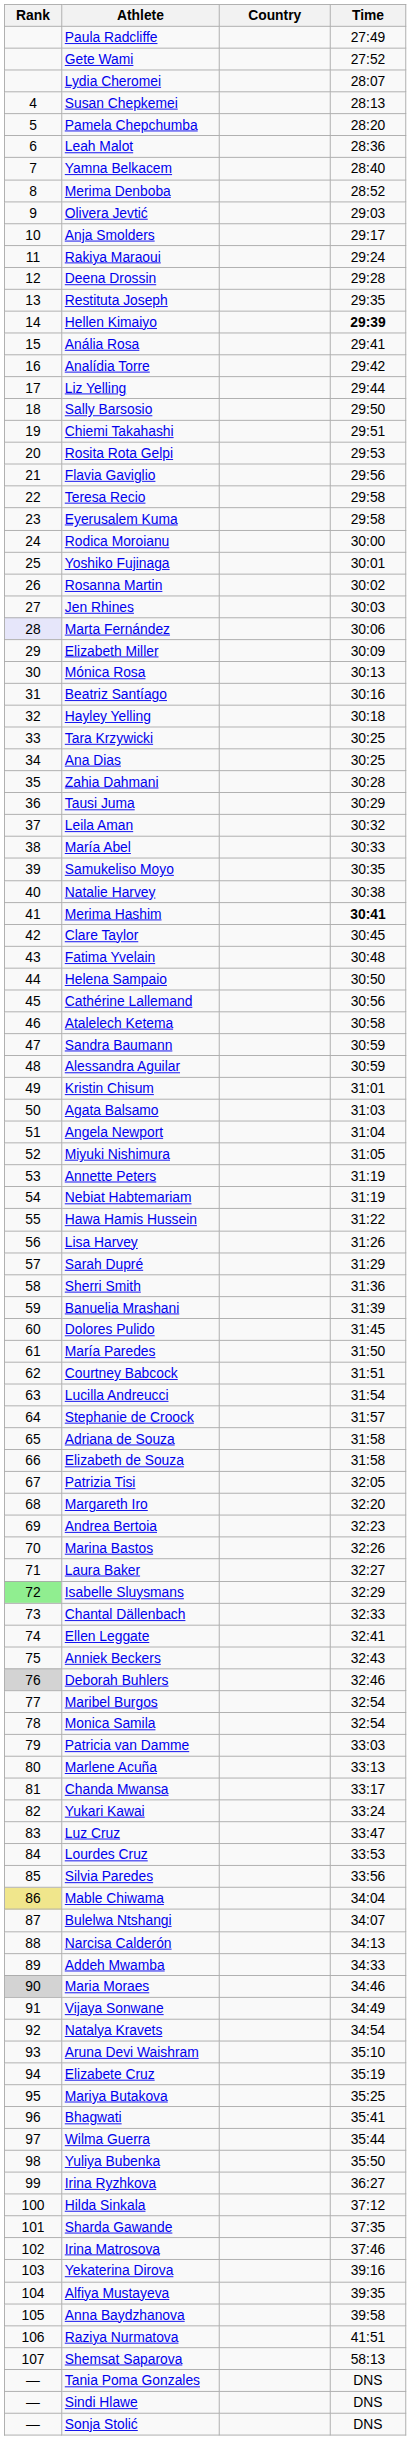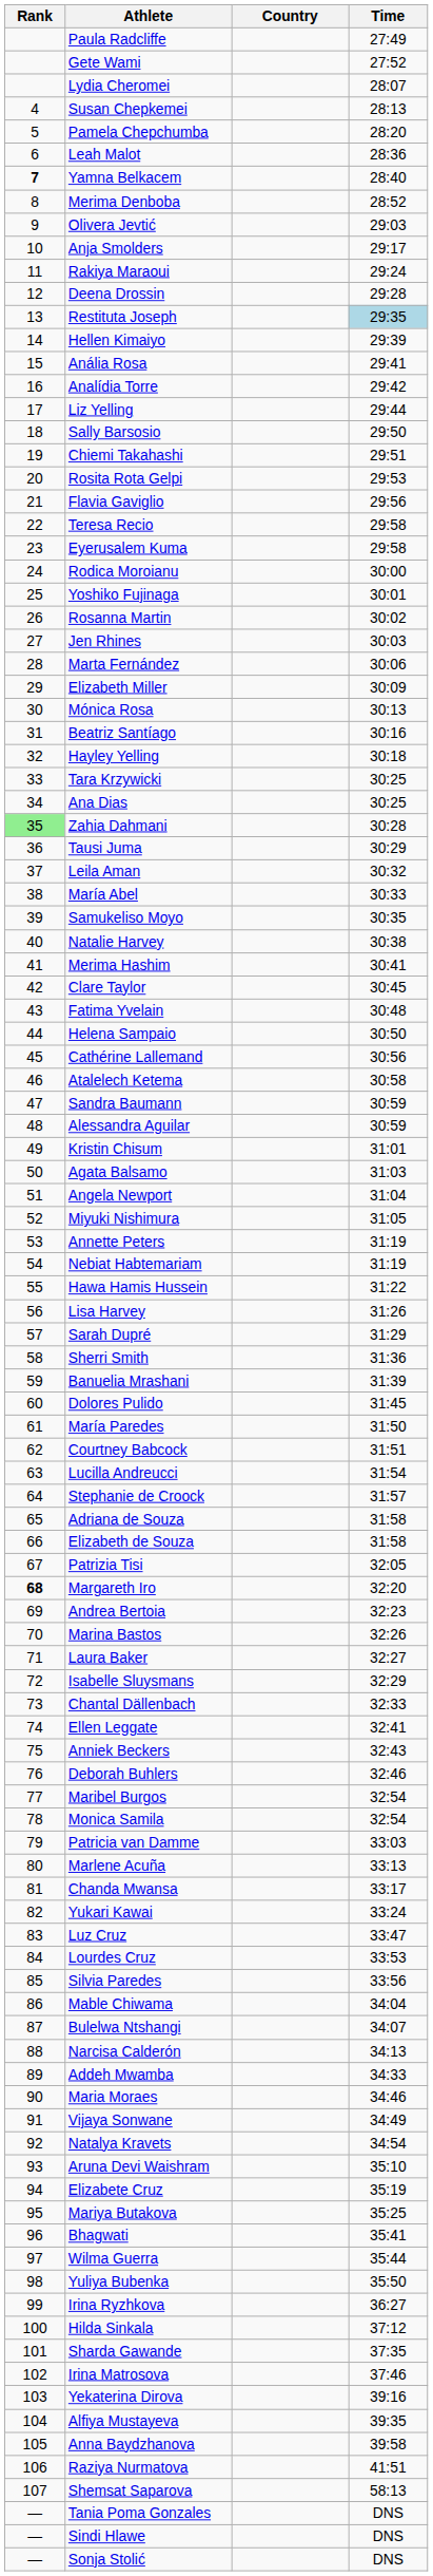Yamna Belkacem | Rank: normal -> bold
Restituta Joseph | Time: no background -> lightblue background
Hellen Kimaiyo | Time: bold -> normal
Marta Fernández | Rank: lavender background -> no background
Zahia Dahmani | Rank: no background -> lightgreen background
Merima Hashim | Time: bold -> normal
Margareth Iro | Rank: normal -> bold
Isabelle Sluysmans | Rank: lightgreen background -> no background
Deborah Buhlers | Rank: lightgrey background -> no background
Mable Chiwama | Rank: khaki background -> no background
Maria Moraes | Rank: lightgrey background -> no background
